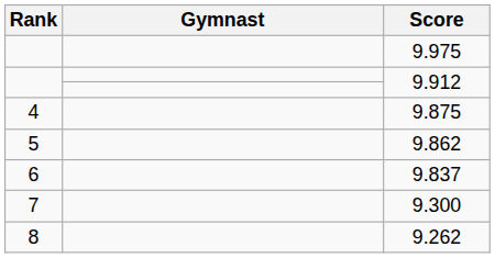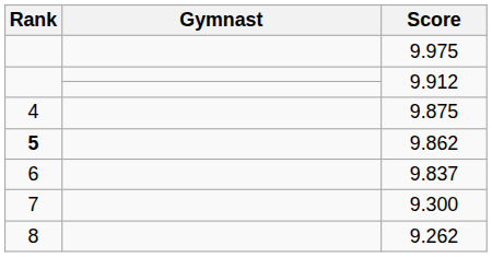9.862 | Rank: normal -> bold
